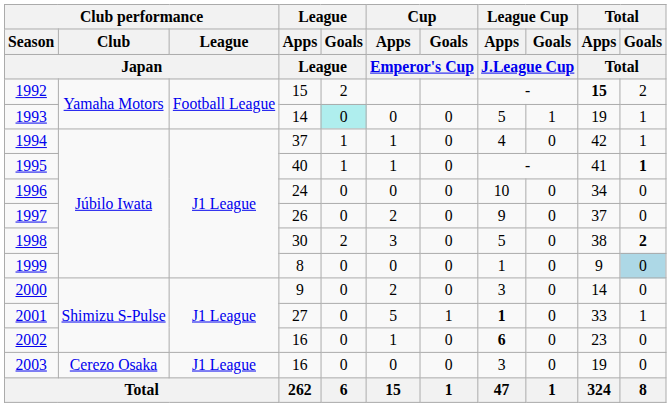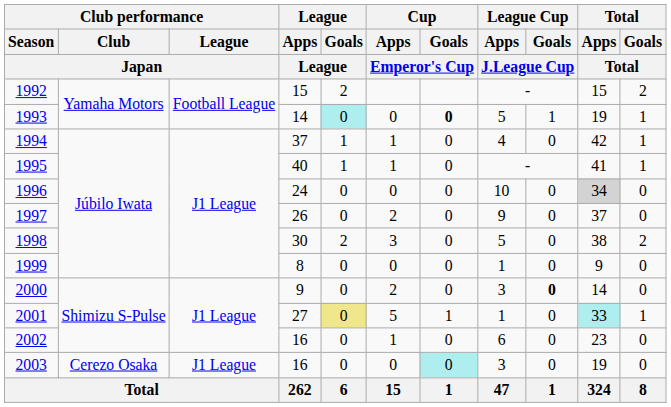1992 | Total / Apps / Total: bold -> normal
1993 | Cup / Goals / Emperor's Cup: normal -> bold
1995 | Total / Goals / Total: bold -> normal
1996 | Total / Apps / Total: no background -> lightgrey background
1998 | Total / Goals / Total: bold -> normal
1999 | Total / Goals / Total: lightblue background -> no background
2000 | League Cup / Goals / J.League Cup: normal -> bold
2001 | League / Goals / League: no background -> khaki background
2001 | League Cup / Apps / J.League Cup: bold -> normal
2001 | Total / Apps / Total: no background -> paleturquoise background
2002 | League Cup / Apps / J.League Cup: bold -> normal
2003 | Cup / Goals / Emperor's Cup: no background -> paleturquoise background
